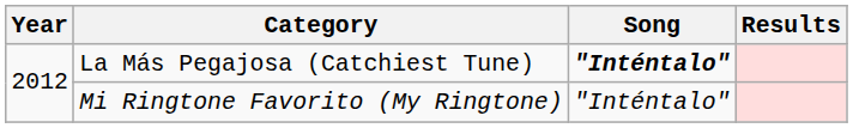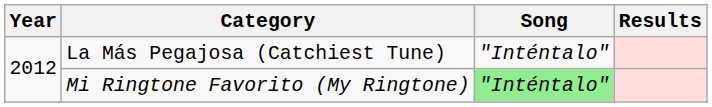La Más Pegajosa (Catchiest Tune) | Song: bold -> normal
Mi Ringtone Favorito (My Ringtone) | Song: no background -> lightgreen background
